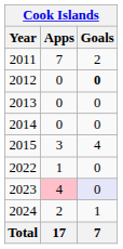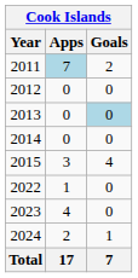2011 | Apps: no background -> lightblue background
2012 | Goals: bold -> normal
2013 | Goals: no background -> lightblue background
2023 | Apps: pink background -> no background
2023 | Goals: lavender background -> no background
